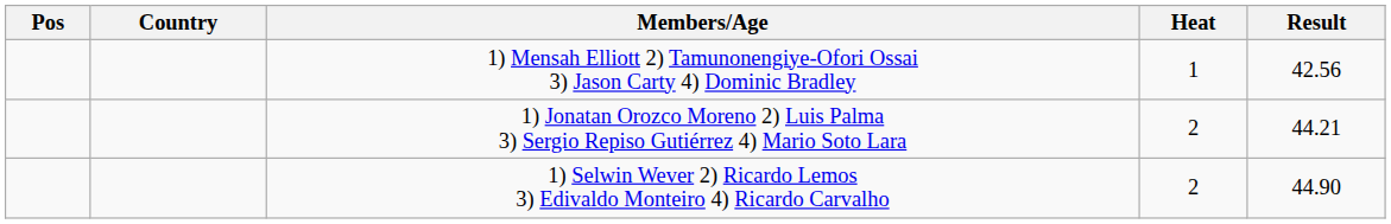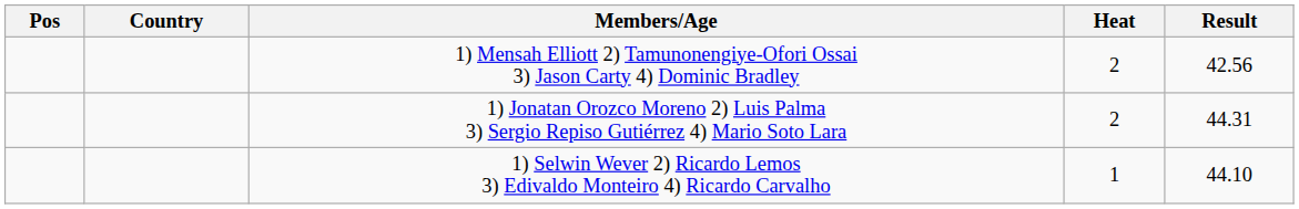row 2 | Heat: 1 -> 2
row 3 | Result: 44.21 -> 44.31
row 4 | Heat: 2 -> 1
row 4 | Result: 44.90 -> 44.10
